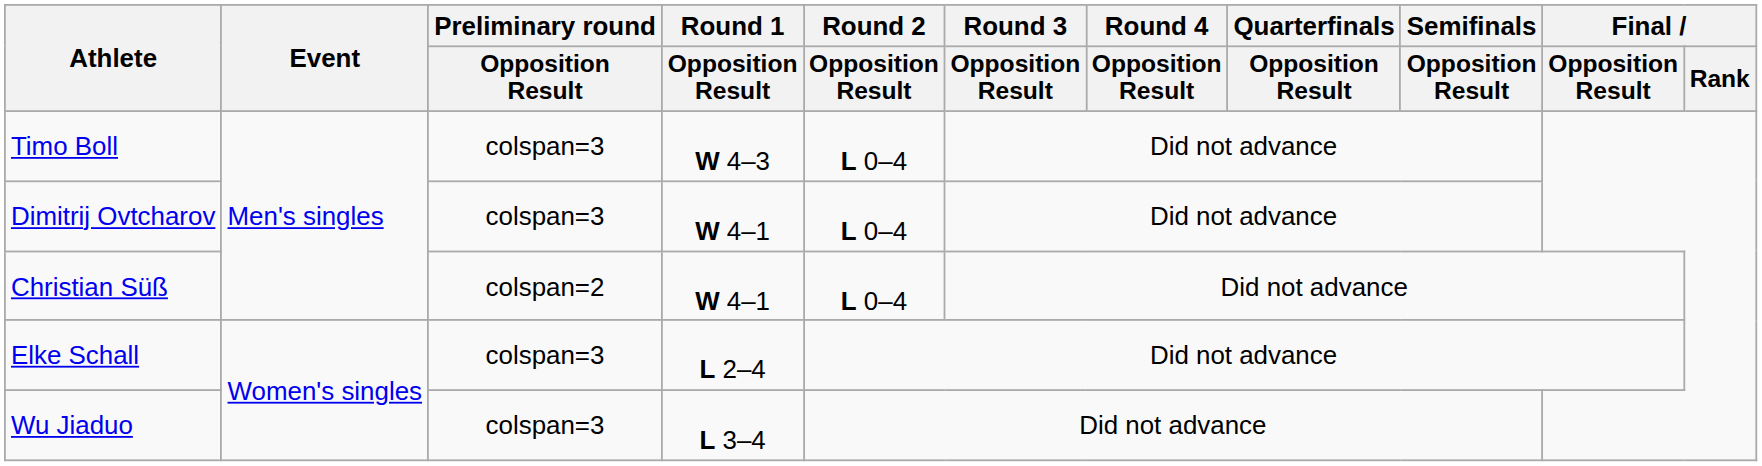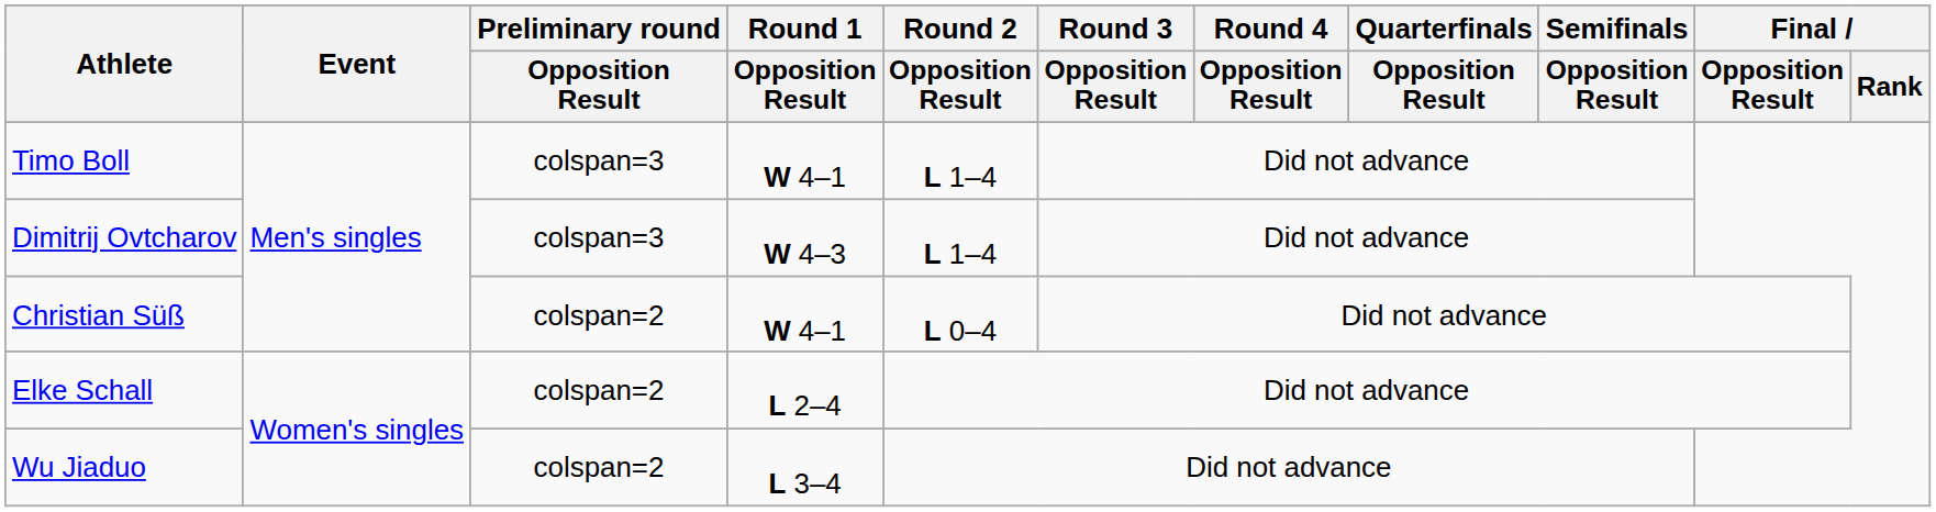Timo Boll | Round 1 / Opposition Result: W 4–3 -> W 4–1
Timo Boll | Round 2 / Opposition Result: L 0–4 -> L 1–4
Dimitrij Ovtcharov | Round 1 / Opposition Result: W 4–1 -> W 4–3
Dimitrij Ovtcharov | Round 2 / Opposition Result: L 0–4 -> L 1–4
Elke Schall | Preliminary round / Opposition Result: colspan=3 -> colspan=2
Wu Jiaduo | Preliminary round / Opposition Result: colspan=3 -> colspan=2
